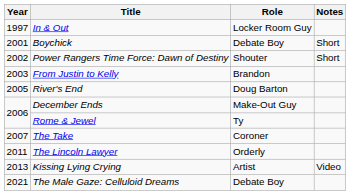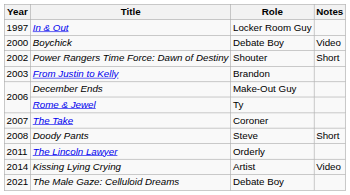Boychick | Year: 2001 -> 2000
Boychick | Notes: Short -> Video
- row: 2005 | River's End | Doug Barton
+ row: 2008 | Doody Pants | Steve | Short
Kissing Lying Crying | Year: 2013 -> 2014
